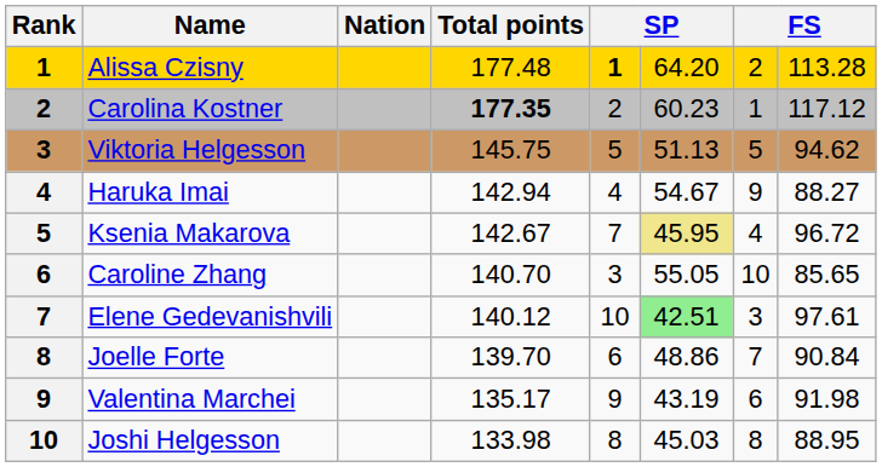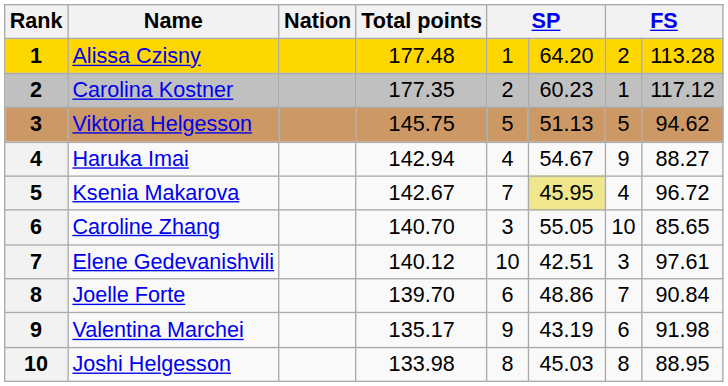Alissa Czisny | column 5: bold -> normal
Carolina Kostner | Total points: bold -> normal
Elene Gedevanishvili | column 6: lightgreen background -> no background
